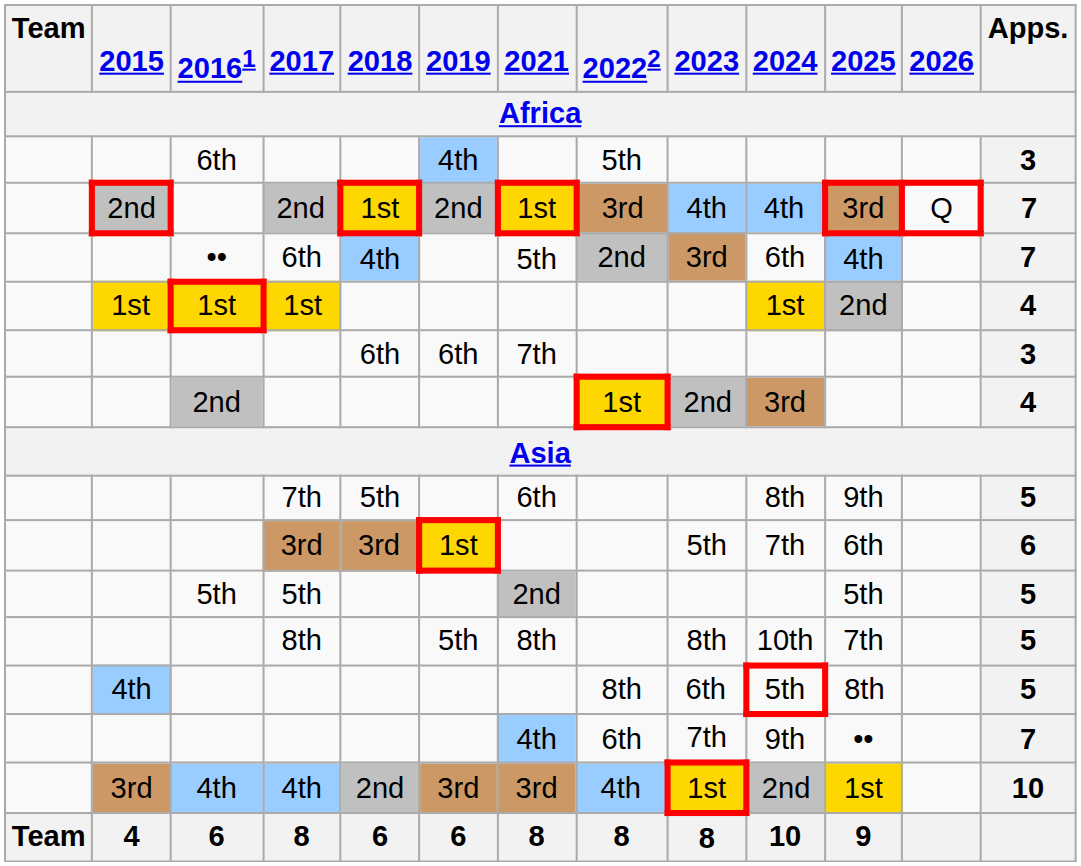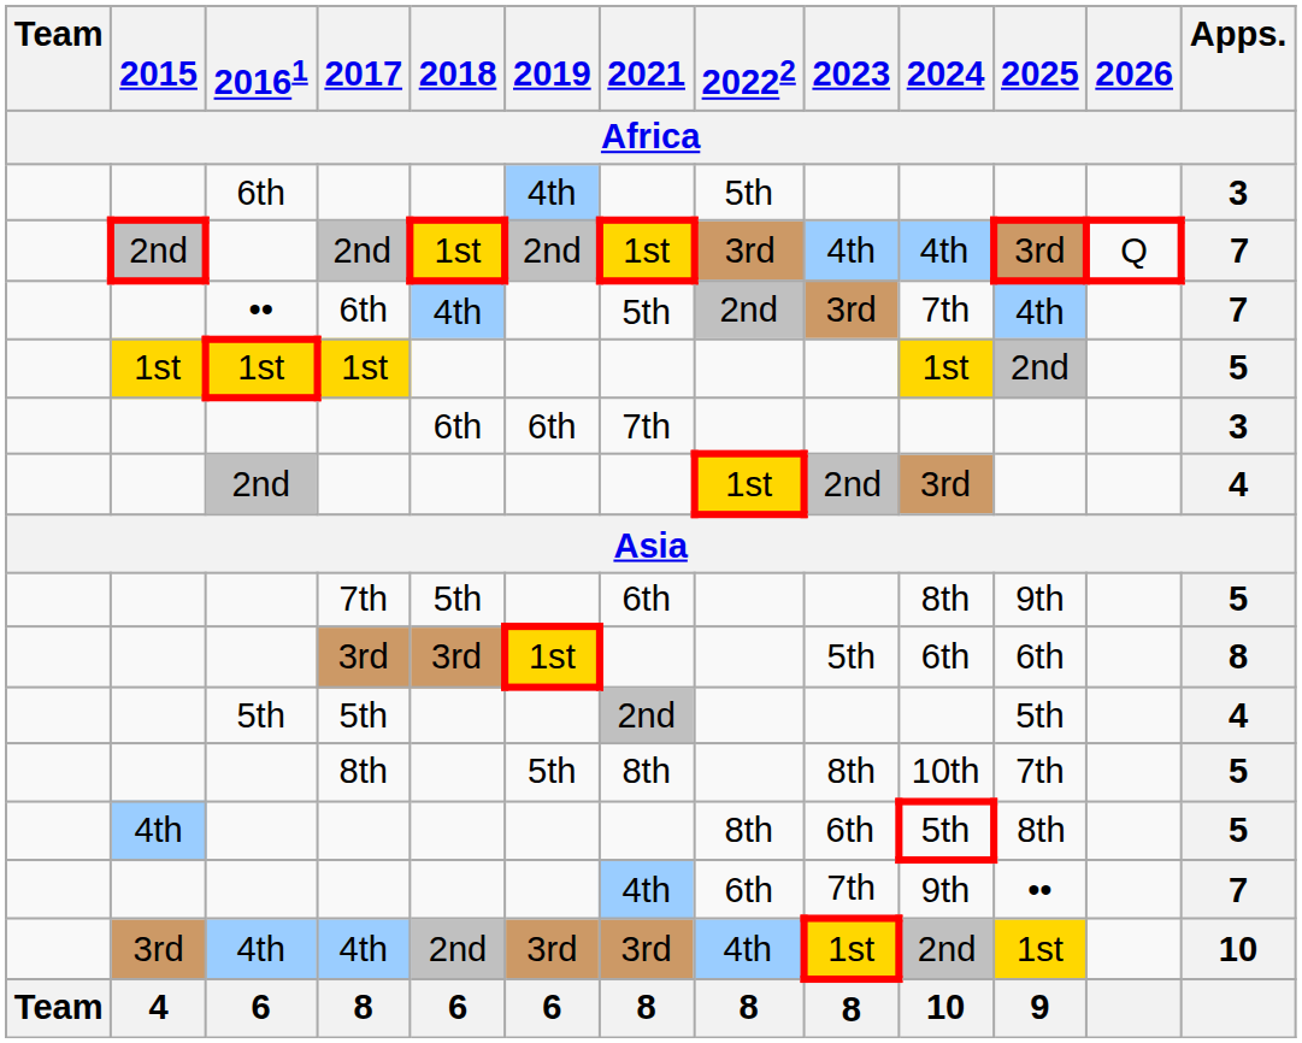row 5 | 2024: 6th -> 7th
row 6 | Apps.: 4 -> 5
row 11 | 2024: 7th -> 6th
row 11 | Apps.: 6 -> 8
row 12 | Apps.: 5 -> 4
